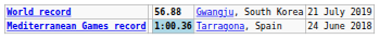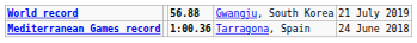Mediterranean Games record | column 3: lightblue background -> no background
